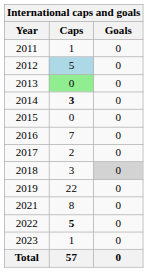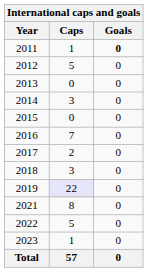2011 | Goals: normal -> bold
2012 | Caps: lightblue background -> no background
2013 | Caps: lightgreen background -> no background
2014 | Caps: bold -> normal
2018 | Goals: lightgrey background -> no background
2019 | Caps: no background -> lavender background
2022 | Caps: bold -> normal
